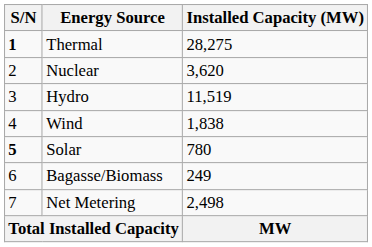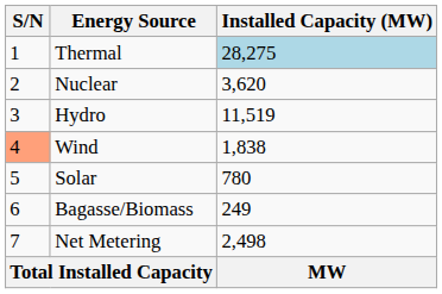Thermal | S/N: bold -> normal
Thermal | Installed Capacity (MW): no background -> lightblue background
Wind | S/N: no background -> lightsalmon background
Solar | S/N: bold -> normal
